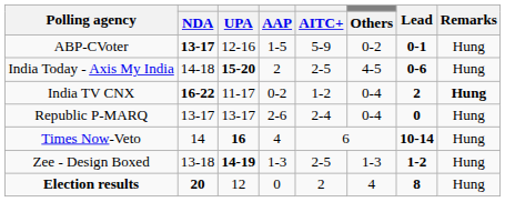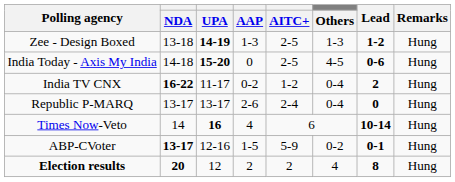rows swapped: ABP-CVoter <-> Zee - Design Boxed
India Today - Axis My India | AAP: 2 -> 0
India TV CNX | Remarks: bold -> normal
Election results | AAP: 0 -> 2
